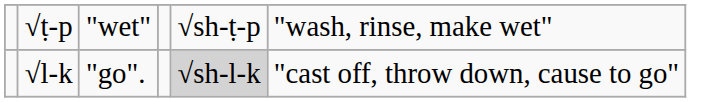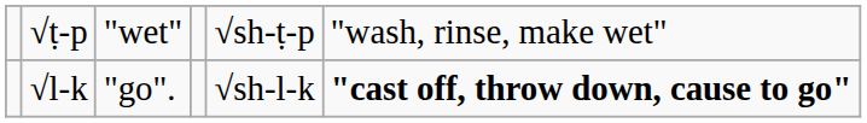√l-k | column 5: lightgrey background -> no background
√l-k | column 6: normal -> bold
